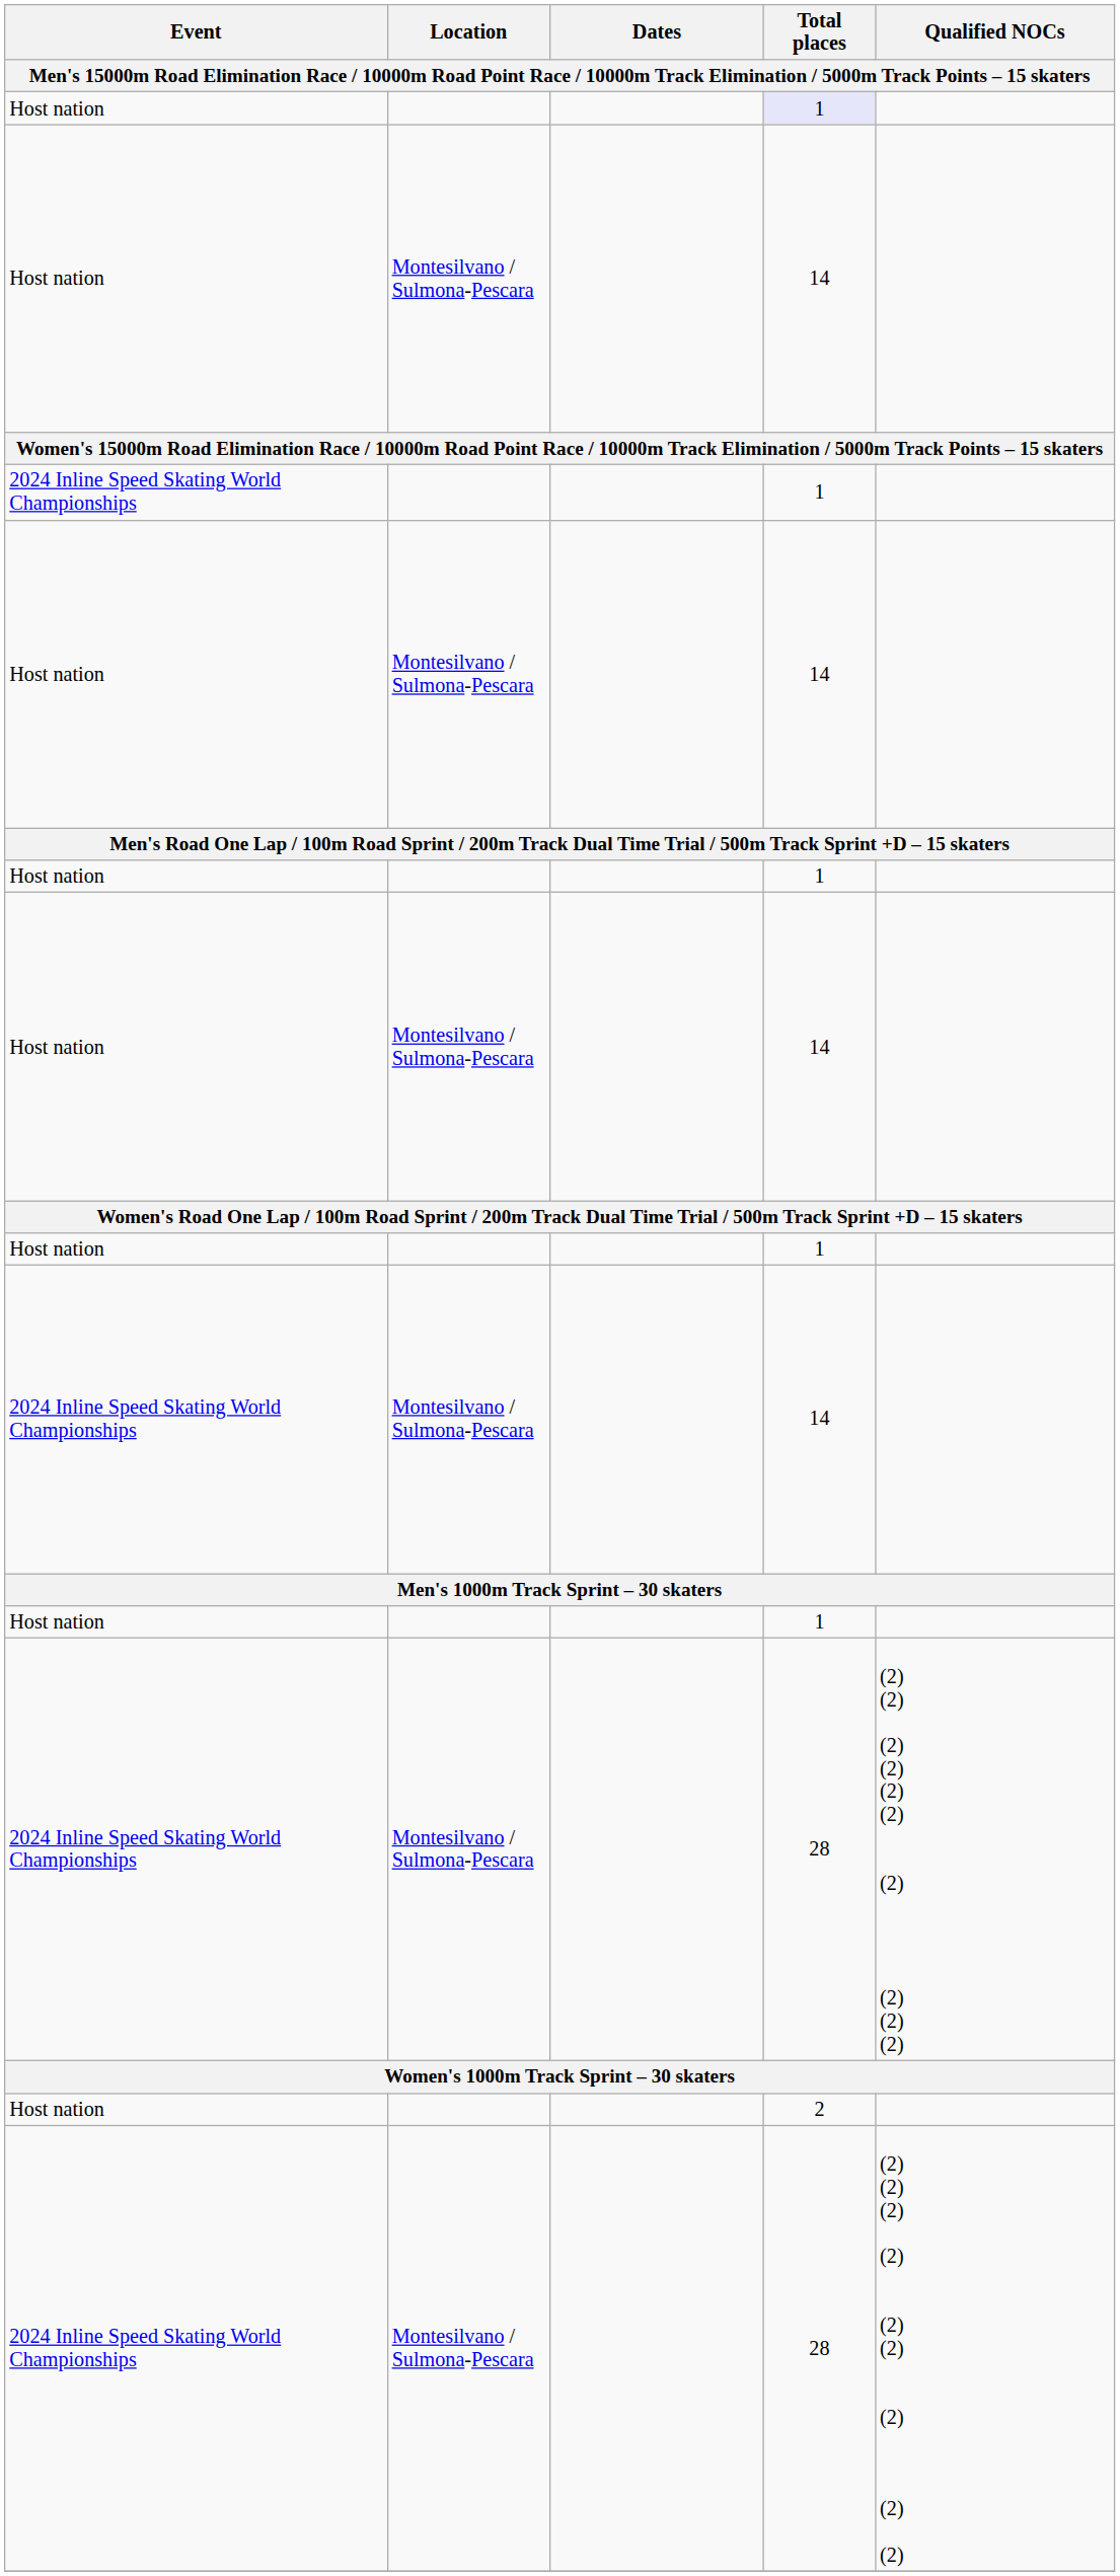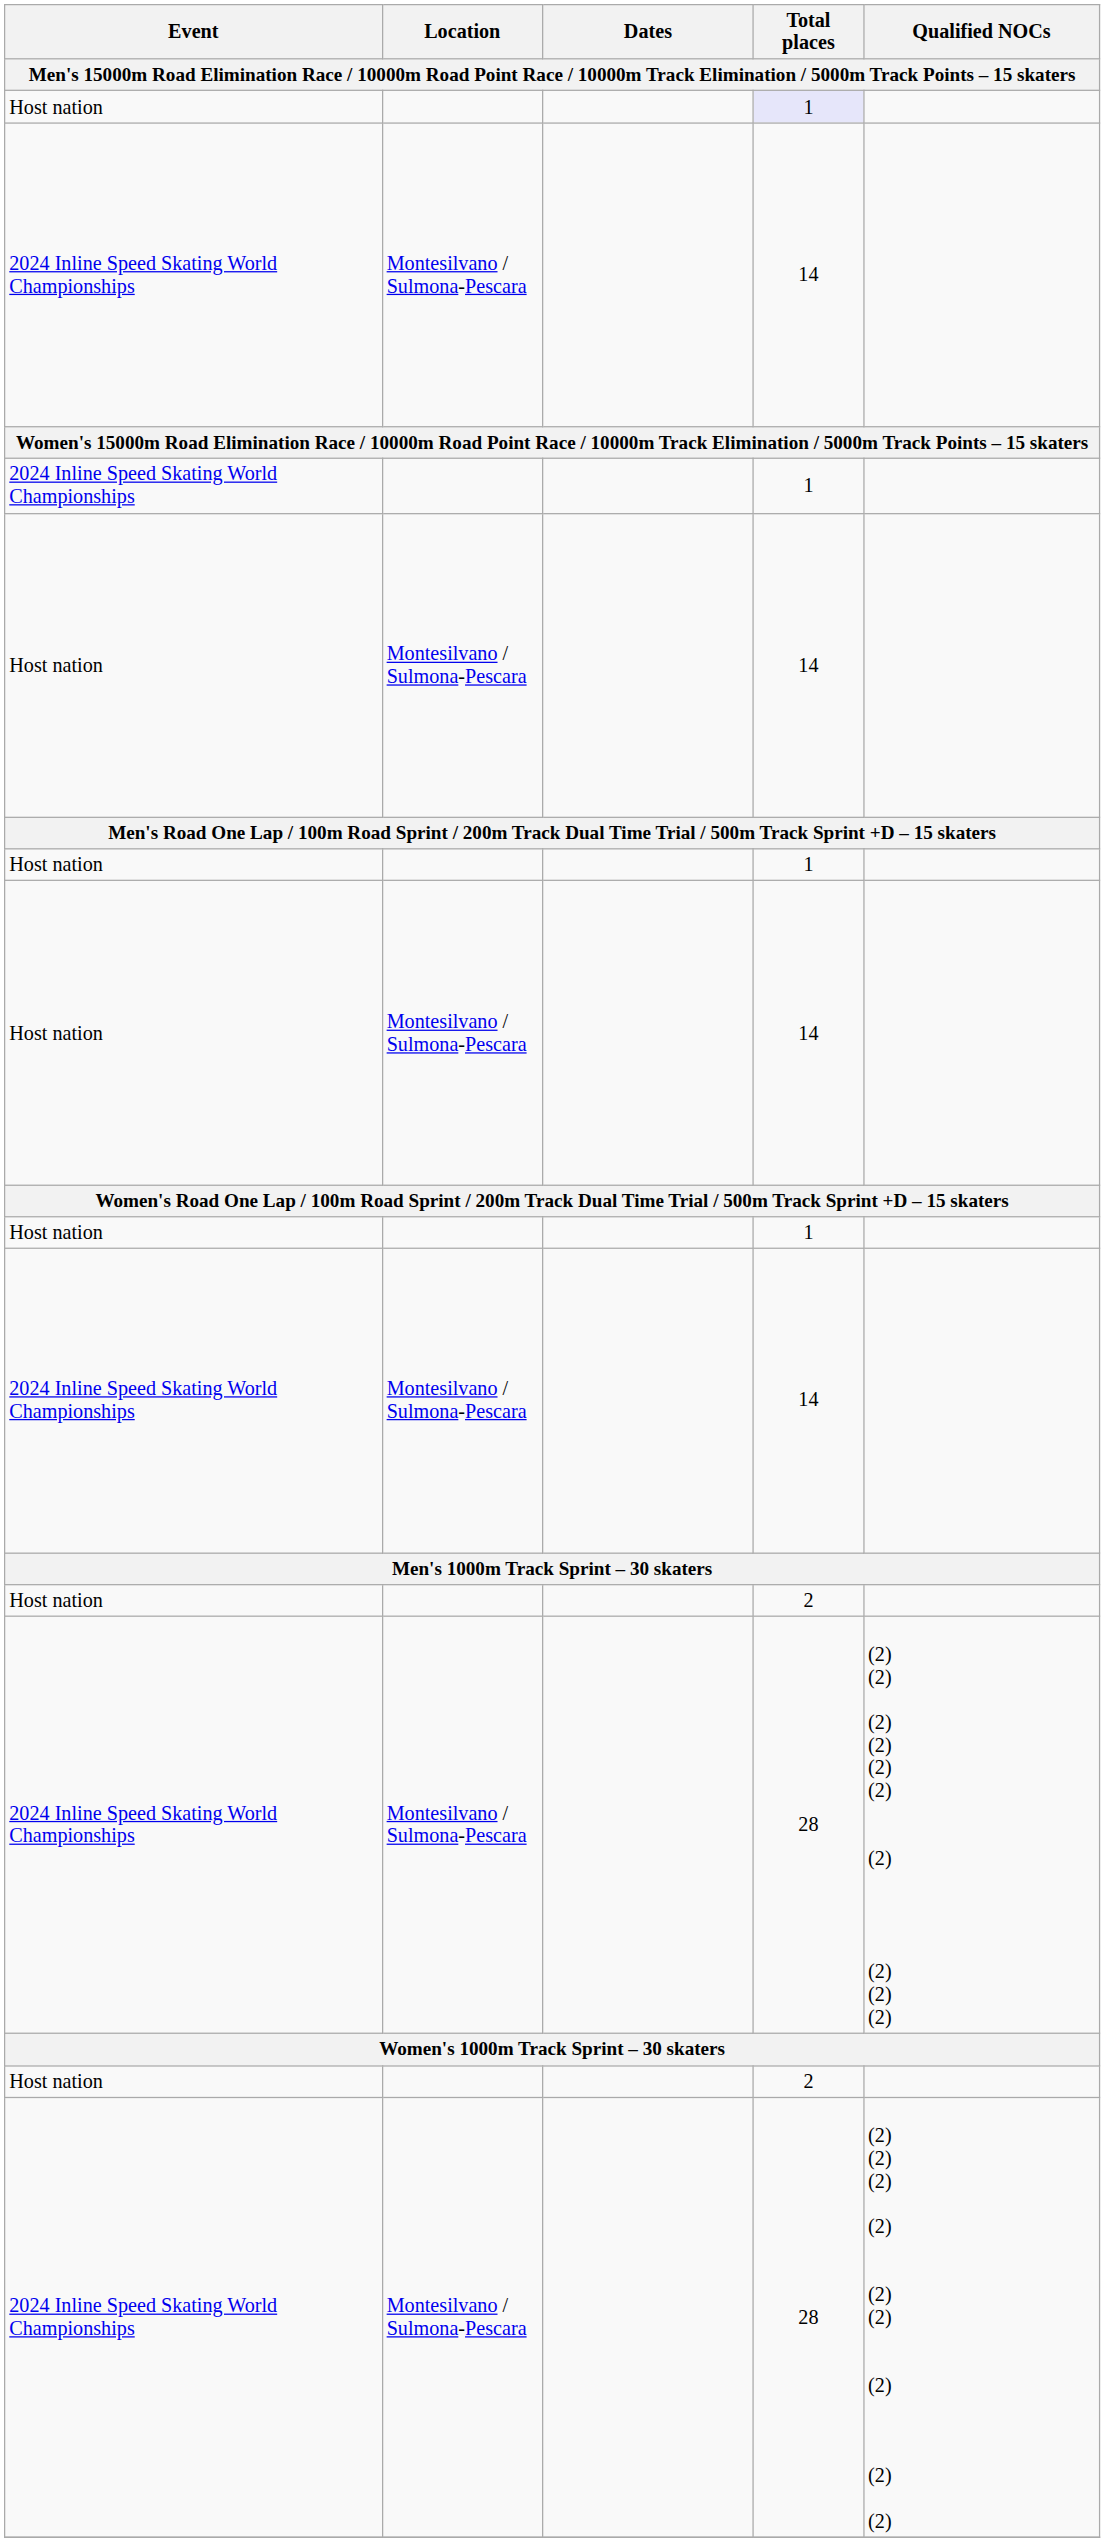row 4 | Event: Host nation -> 2024 Inline Speed Skating World Championships
row 15 | Total places: 1 -> 2
